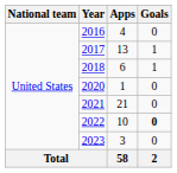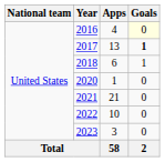2016 | Goals: no background -> lightyellow background
2017 | Goals: normal -> bold
2022 | Goals: bold -> normal
